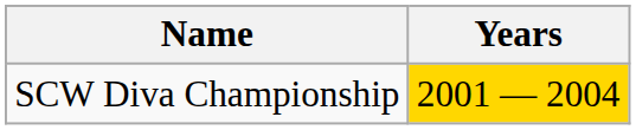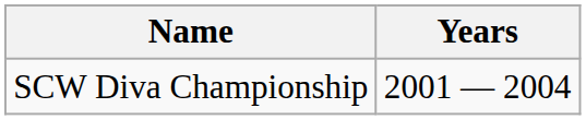SCW Diva Championship | Years: gold background -> no background
